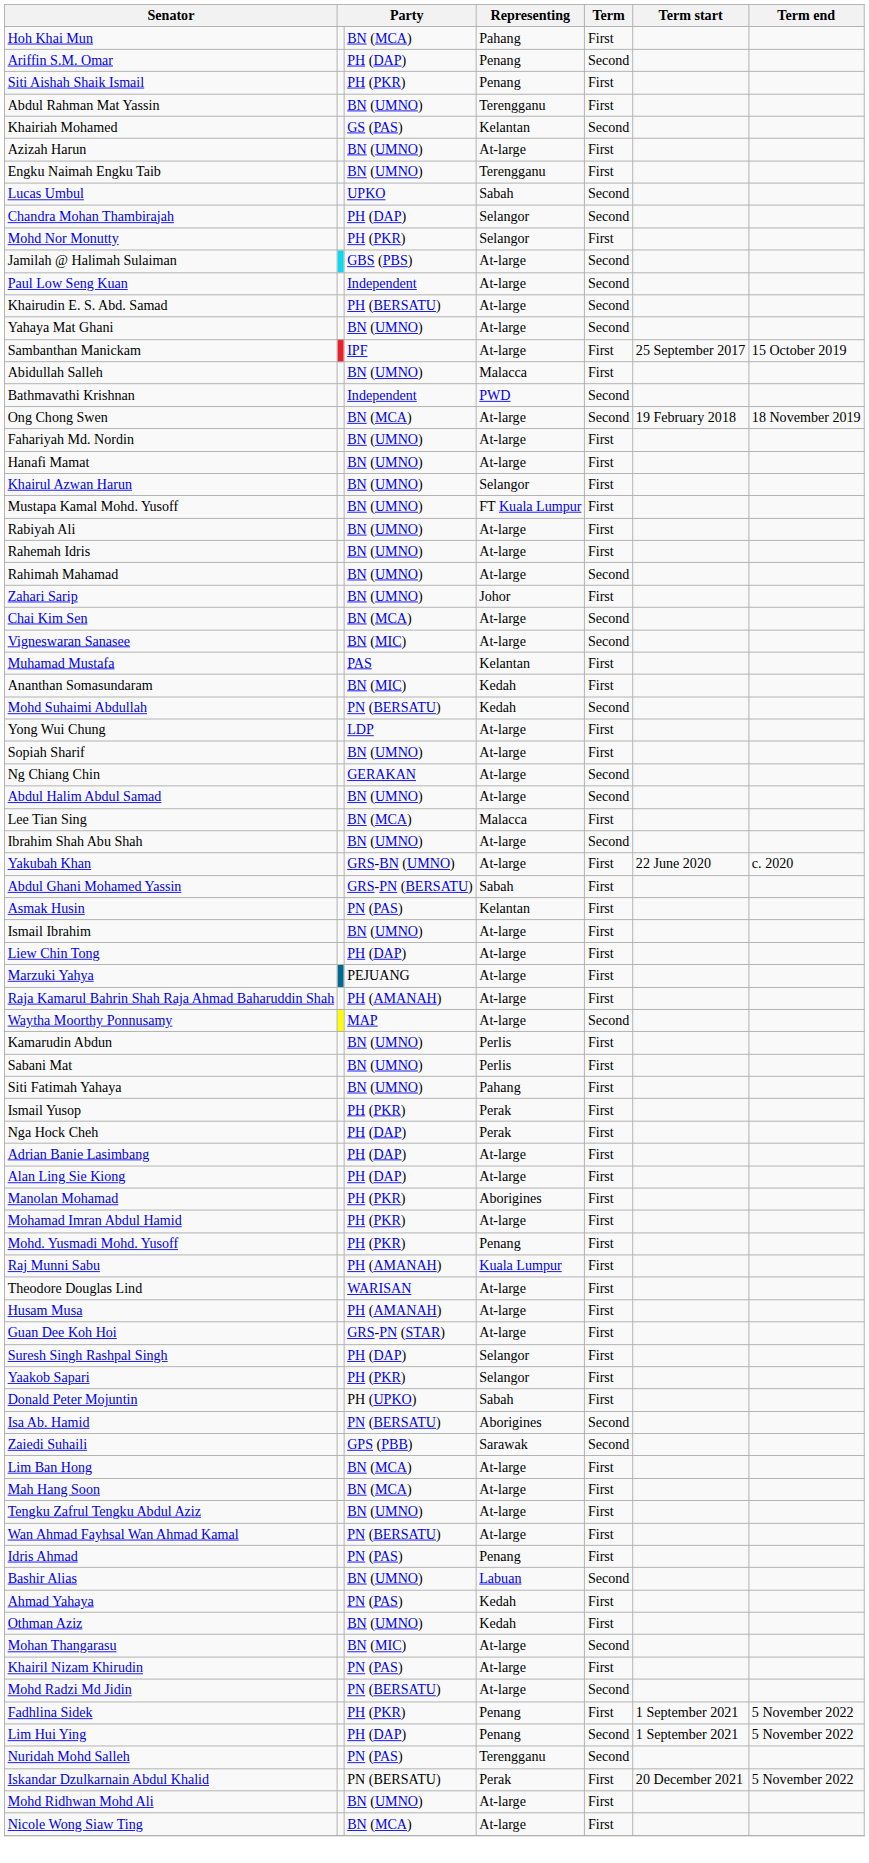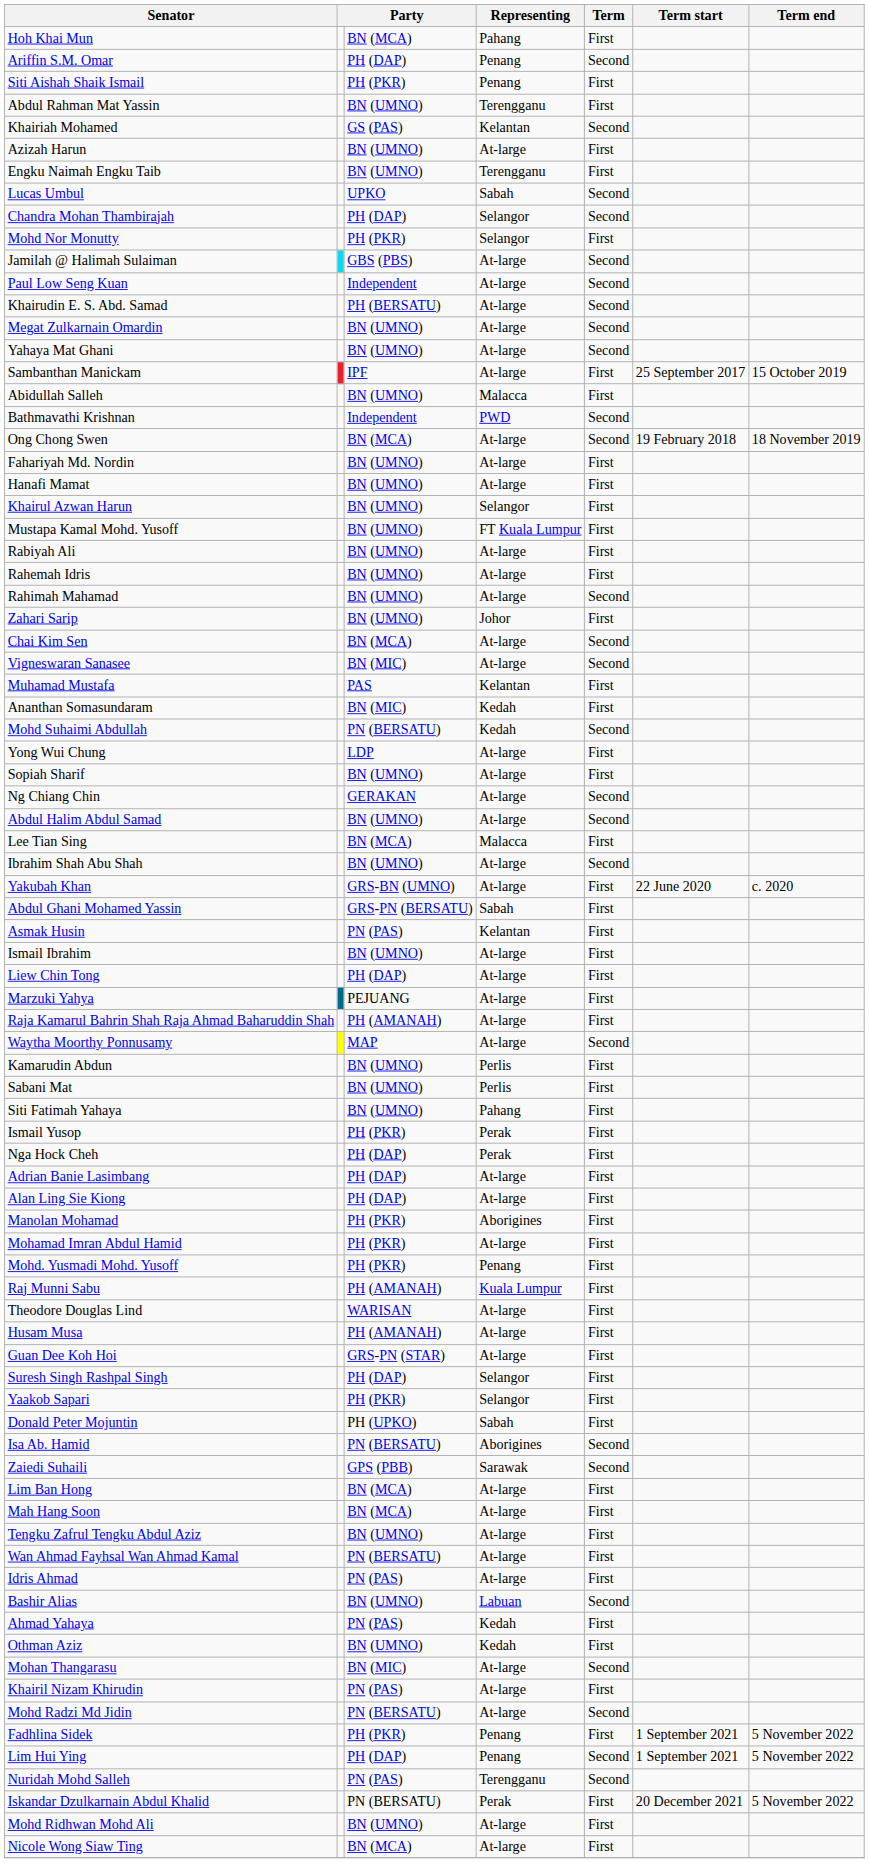+ row: Megat Zulkarnain Omardin | BN (UMNO) | At-large | Second
Idris Ahmad | Representing: Penang -> At-large
